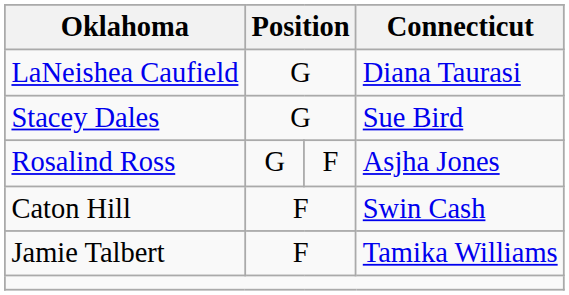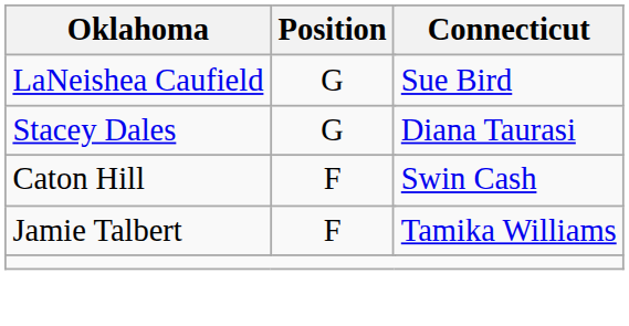LaNeishea Caufield | Connecticut: Diana Taurasi -> Sue Bird
Stacey Dales | Connecticut: Sue Bird -> Diana Taurasi
- row: Rosalind Ross | G | F | Asjha Jones
